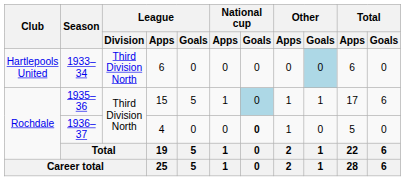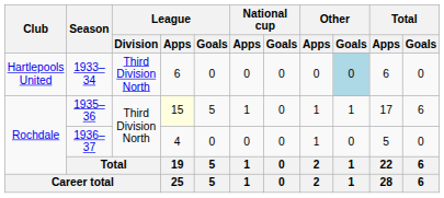1935–36 | League / Apps: no background -> lightyellow background
1935–36 | National cup / Goals: lightblue background -> no background
1936–37 | National cup / Goals: bold -> normal
